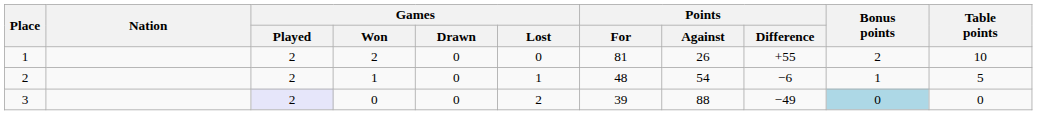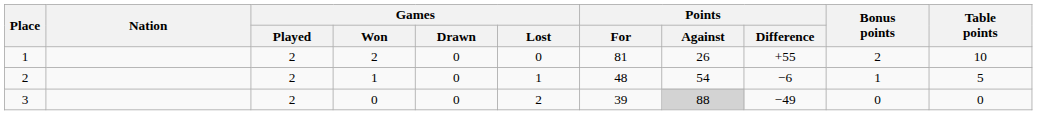3 | Games / Played: lavender background -> no background
3 | Points / Against: no background -> lightgrey background
3 | Bonus points: lightblue background -> no background
